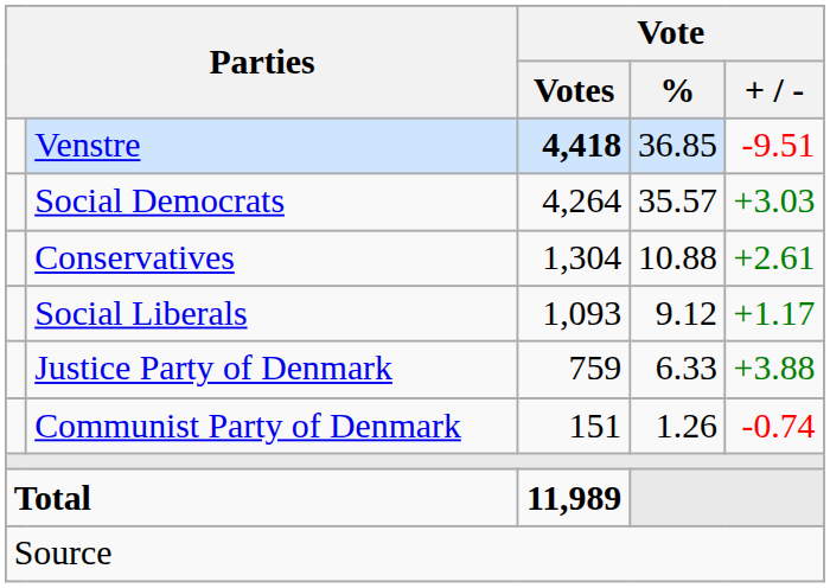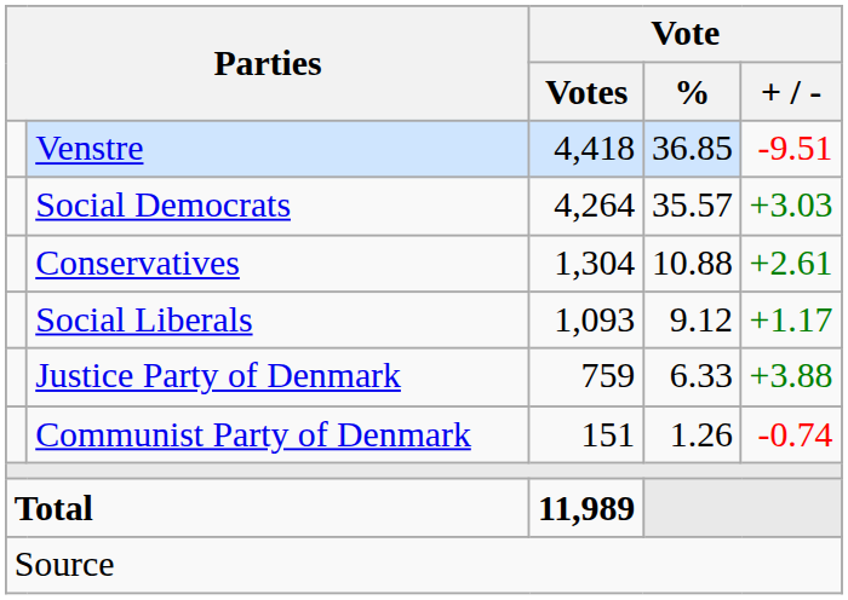Venstre | Vote / Votes: bold -> normal
